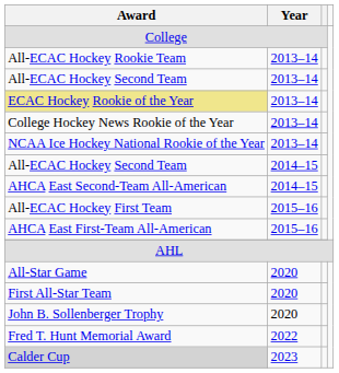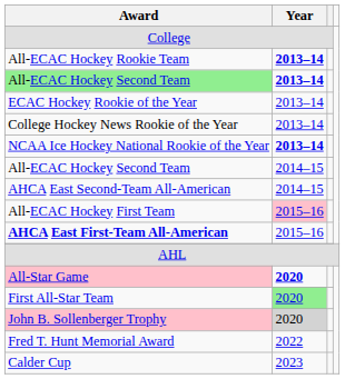All-ECAC Hockey Rookie Team | Year: normal -> bold
All-ECAC Hockey Second Team / 2013–14 | Award: no background -> lightgreen background
All-ECAC Hockey Second Team / 2013–14 | Year: normal -> bold
ECAC Hockey Rookie of the Year | Award: khaki background -> no background
NCAA Ice Hockey National Rookie of the Year | Year: normal -> bold
All-ECAC Hockey First Team | Year: no background -> pink background
AHCA East First-Team All-American | Award: normal -> bold
All-Star Game | Award: no background -> pink background
All-Star Game | Year: normal -> bold
First All-Star Team | Year: no background -> lightgreen background
John B. Sollenberger Trophy | Award: no background -> pink background
John B. Sollenberger Trophy | Year: no background -> lightgrey background
Calder Cup | Award: lightgrey background -> no background
